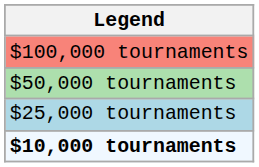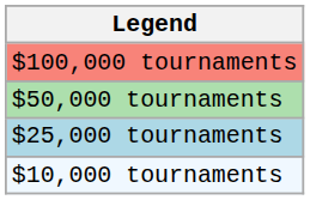row 5 | column 1: bold -> normal
